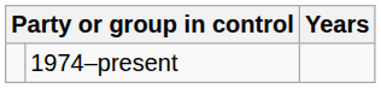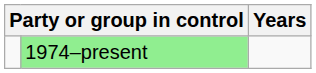1974–present | column 2: no background -> lightgreen background
